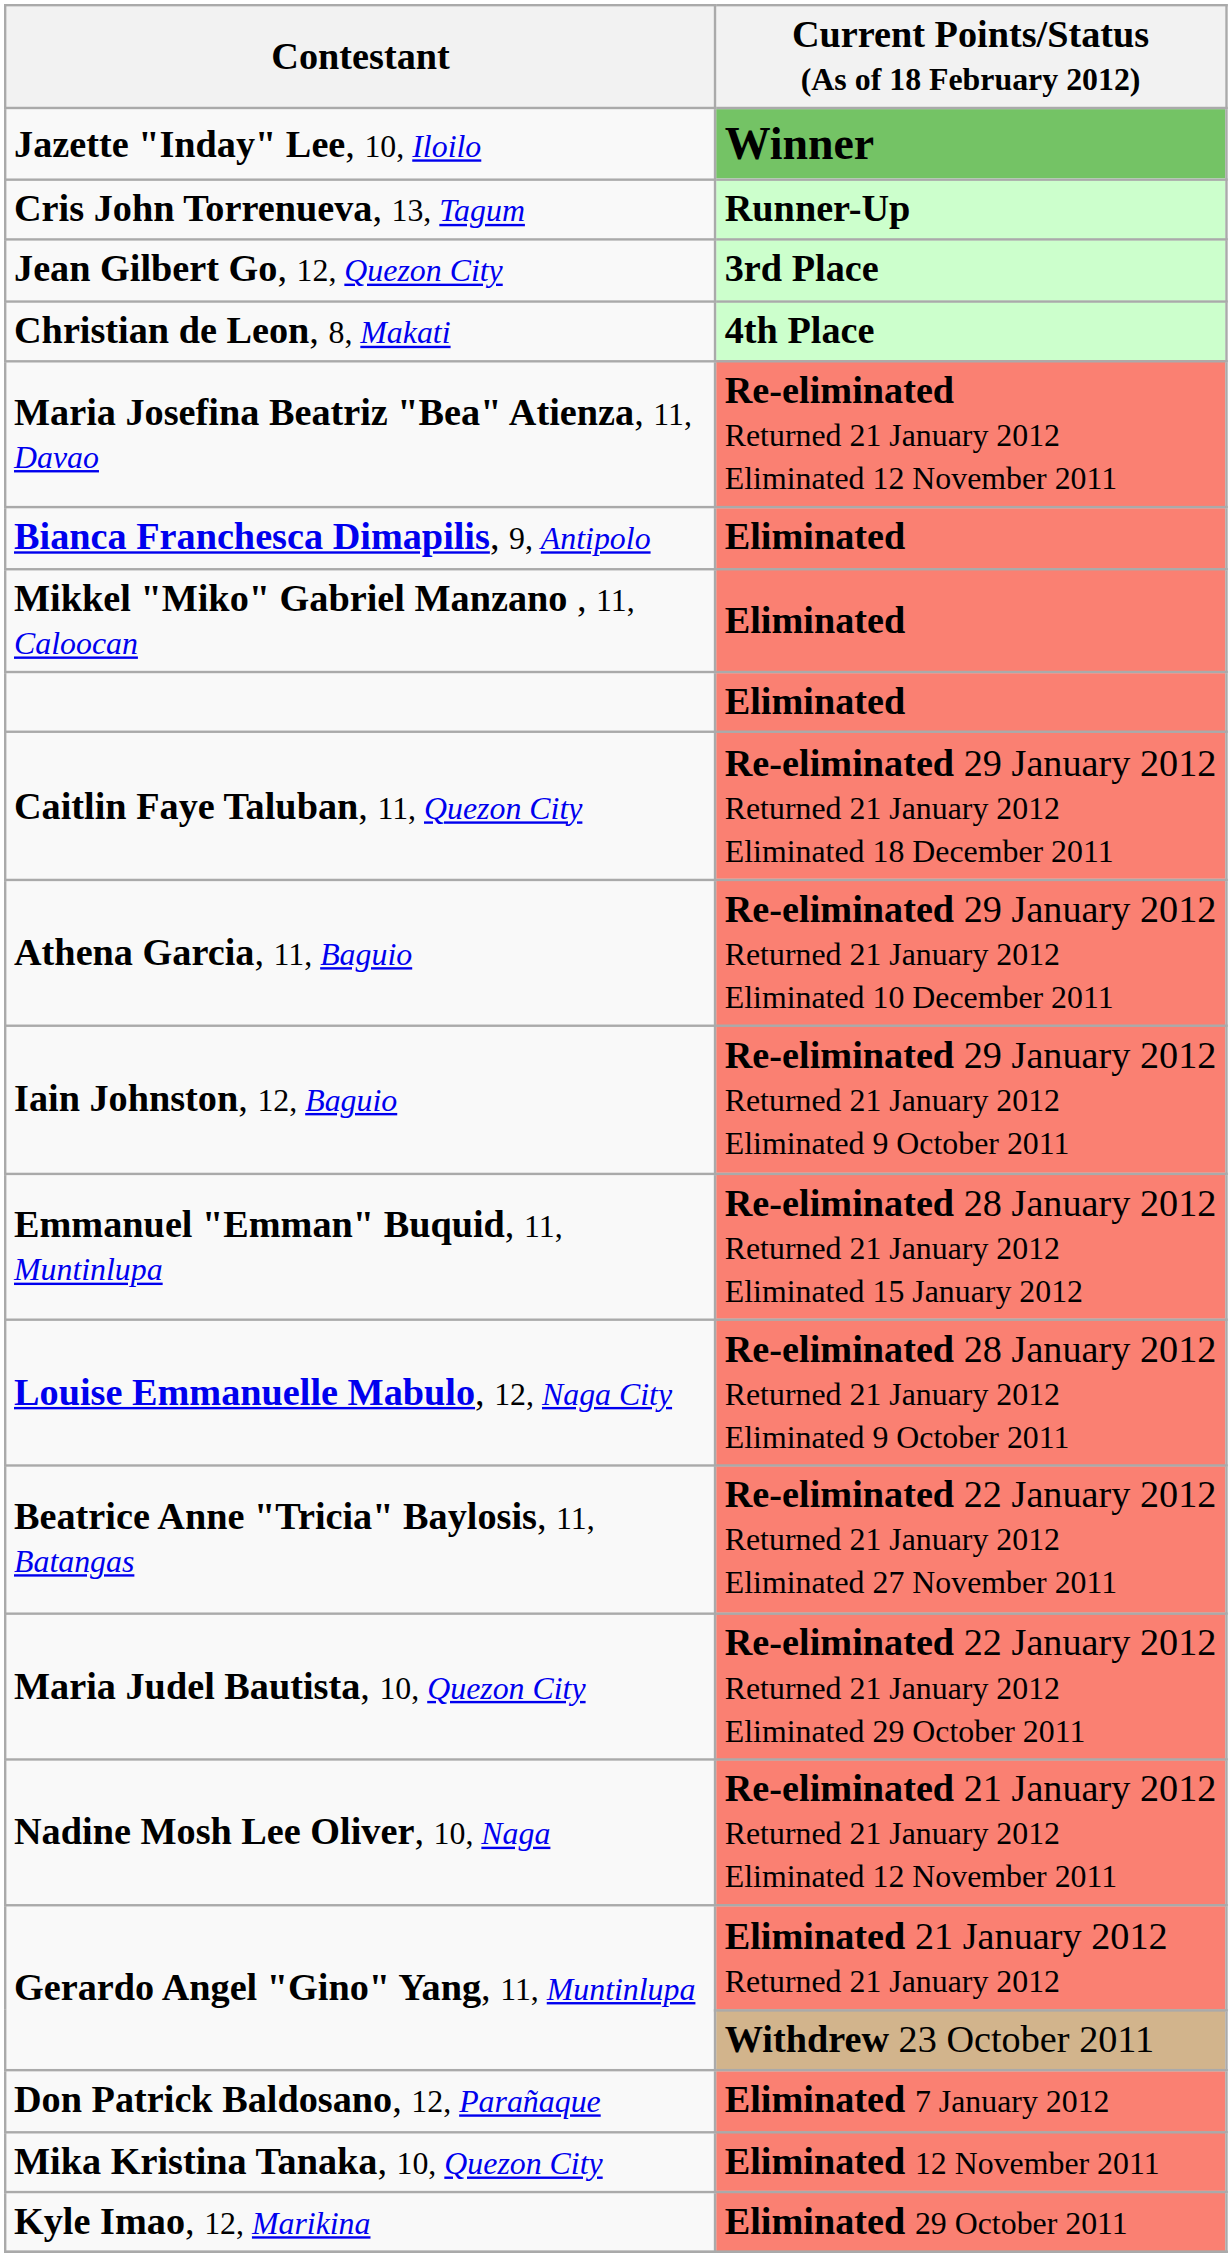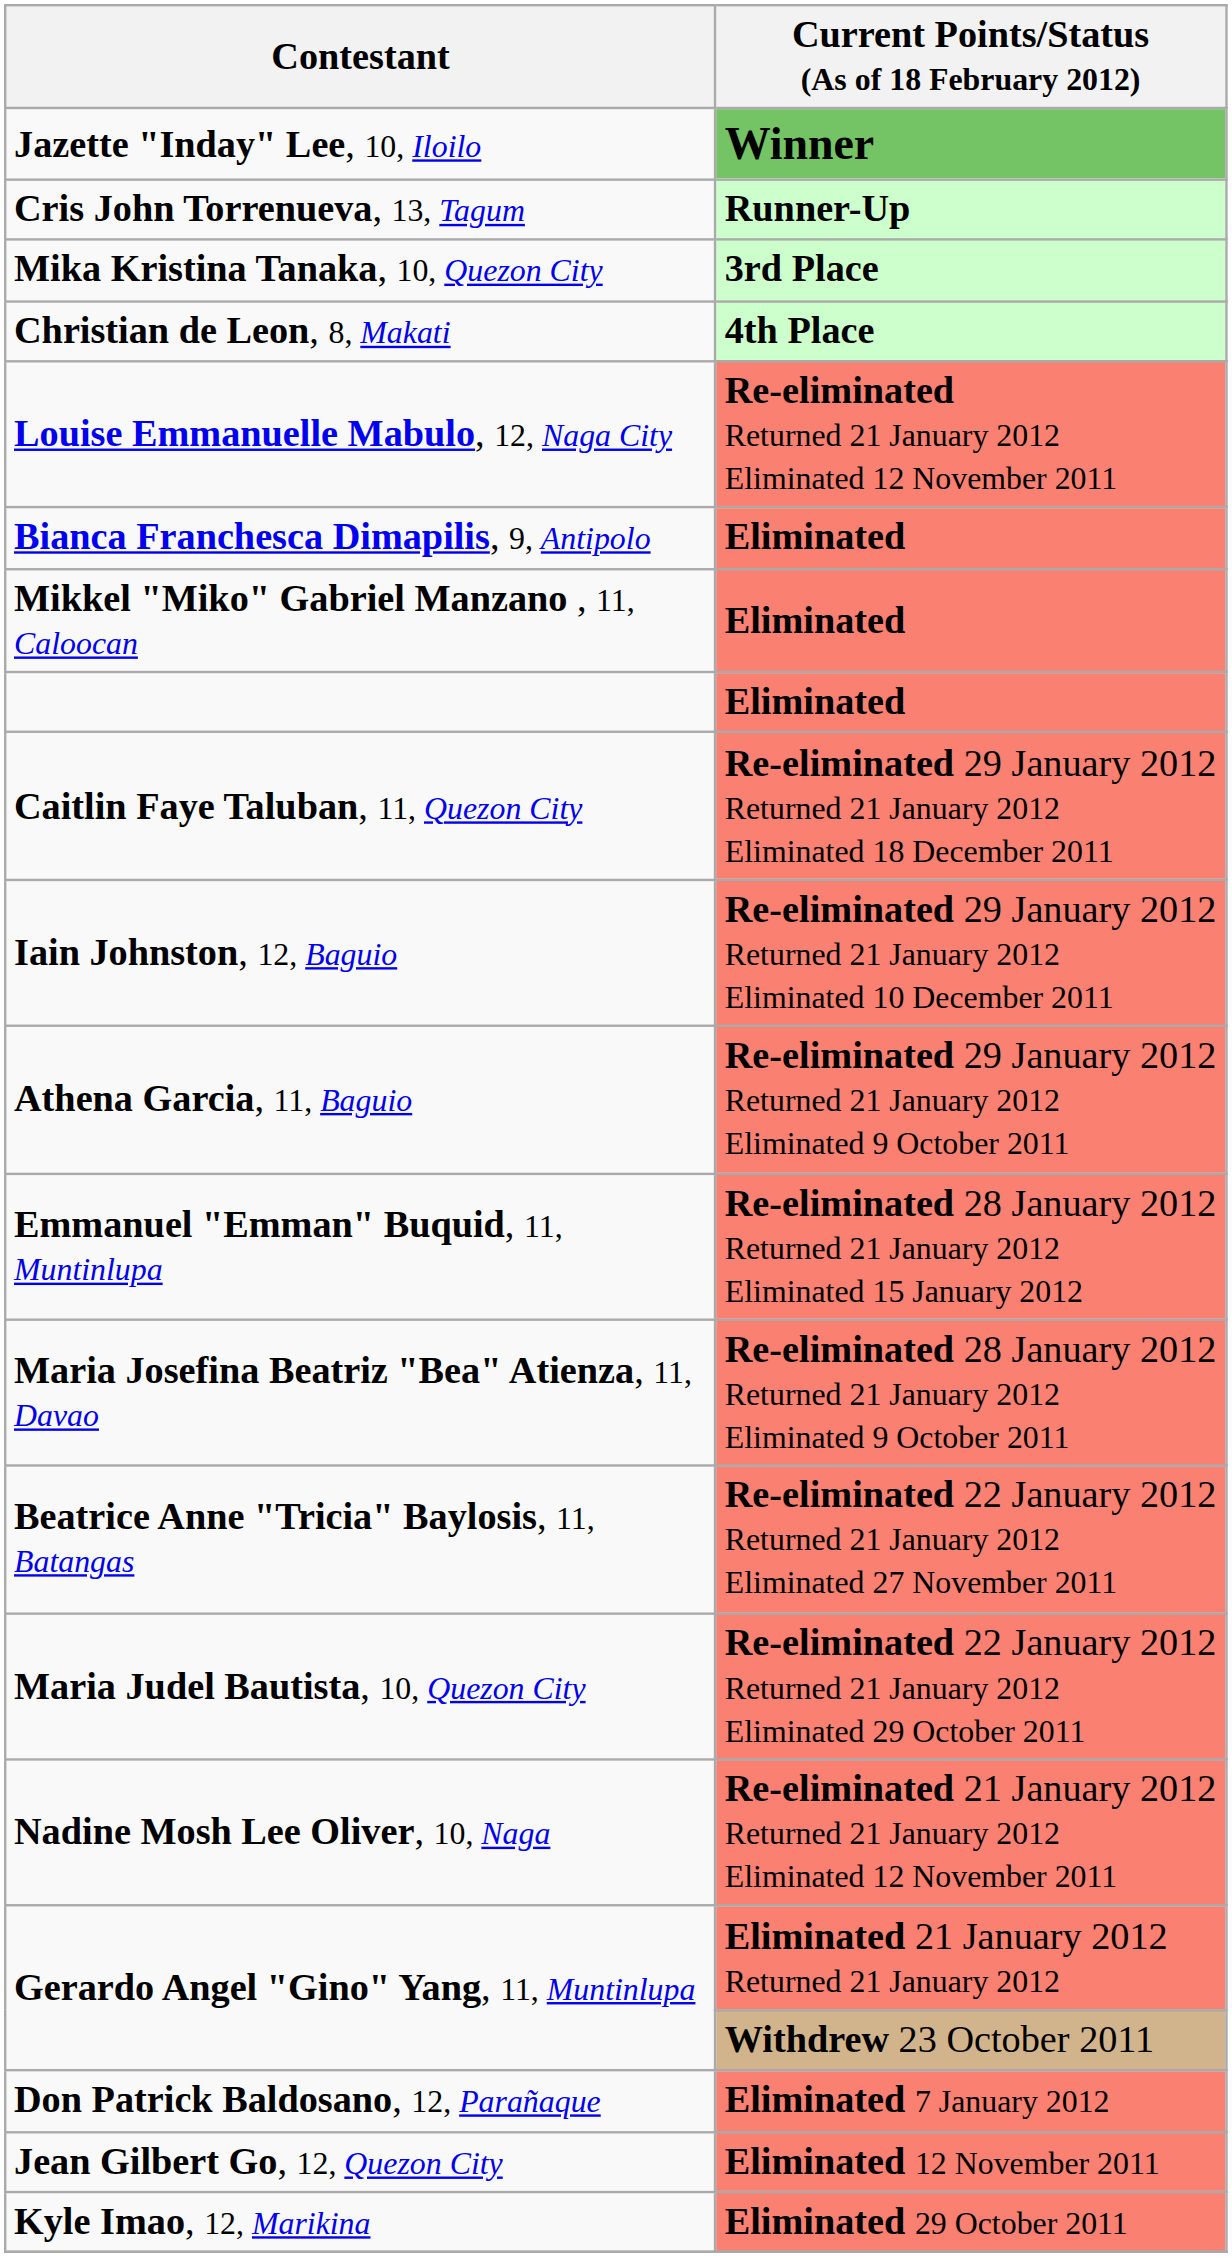row 4 | Contestant: Jean Gilbert Go, 12, Quezon City -> Mika Kristina Tanaka, 10, Quezon City
row 6 | Contestant: Maria Josefina Beatriz "Bea" Atienza, 11, Davao -> Louise Emmanuelle Mabulo, 12, Naga City
row 11 | Contestant: Athena Garcia, 11, Baguio -> Iain Johnston, 12, Baguio
row 12 | Contestant: Iain Johnston, 12, Baguio -> Athena Garcia, 11, Baguio
row 14 | Contestant: Louise Emmanuelle Mabulo, 12, Naga City -> Maria Josefina Beatriz "Bea" Atienza, 11, Davao
row 21 | Contestant: Mika Kristina Tanaka, 10, Quezon City -> Jean Gilbert Go, 12, Quezon City
